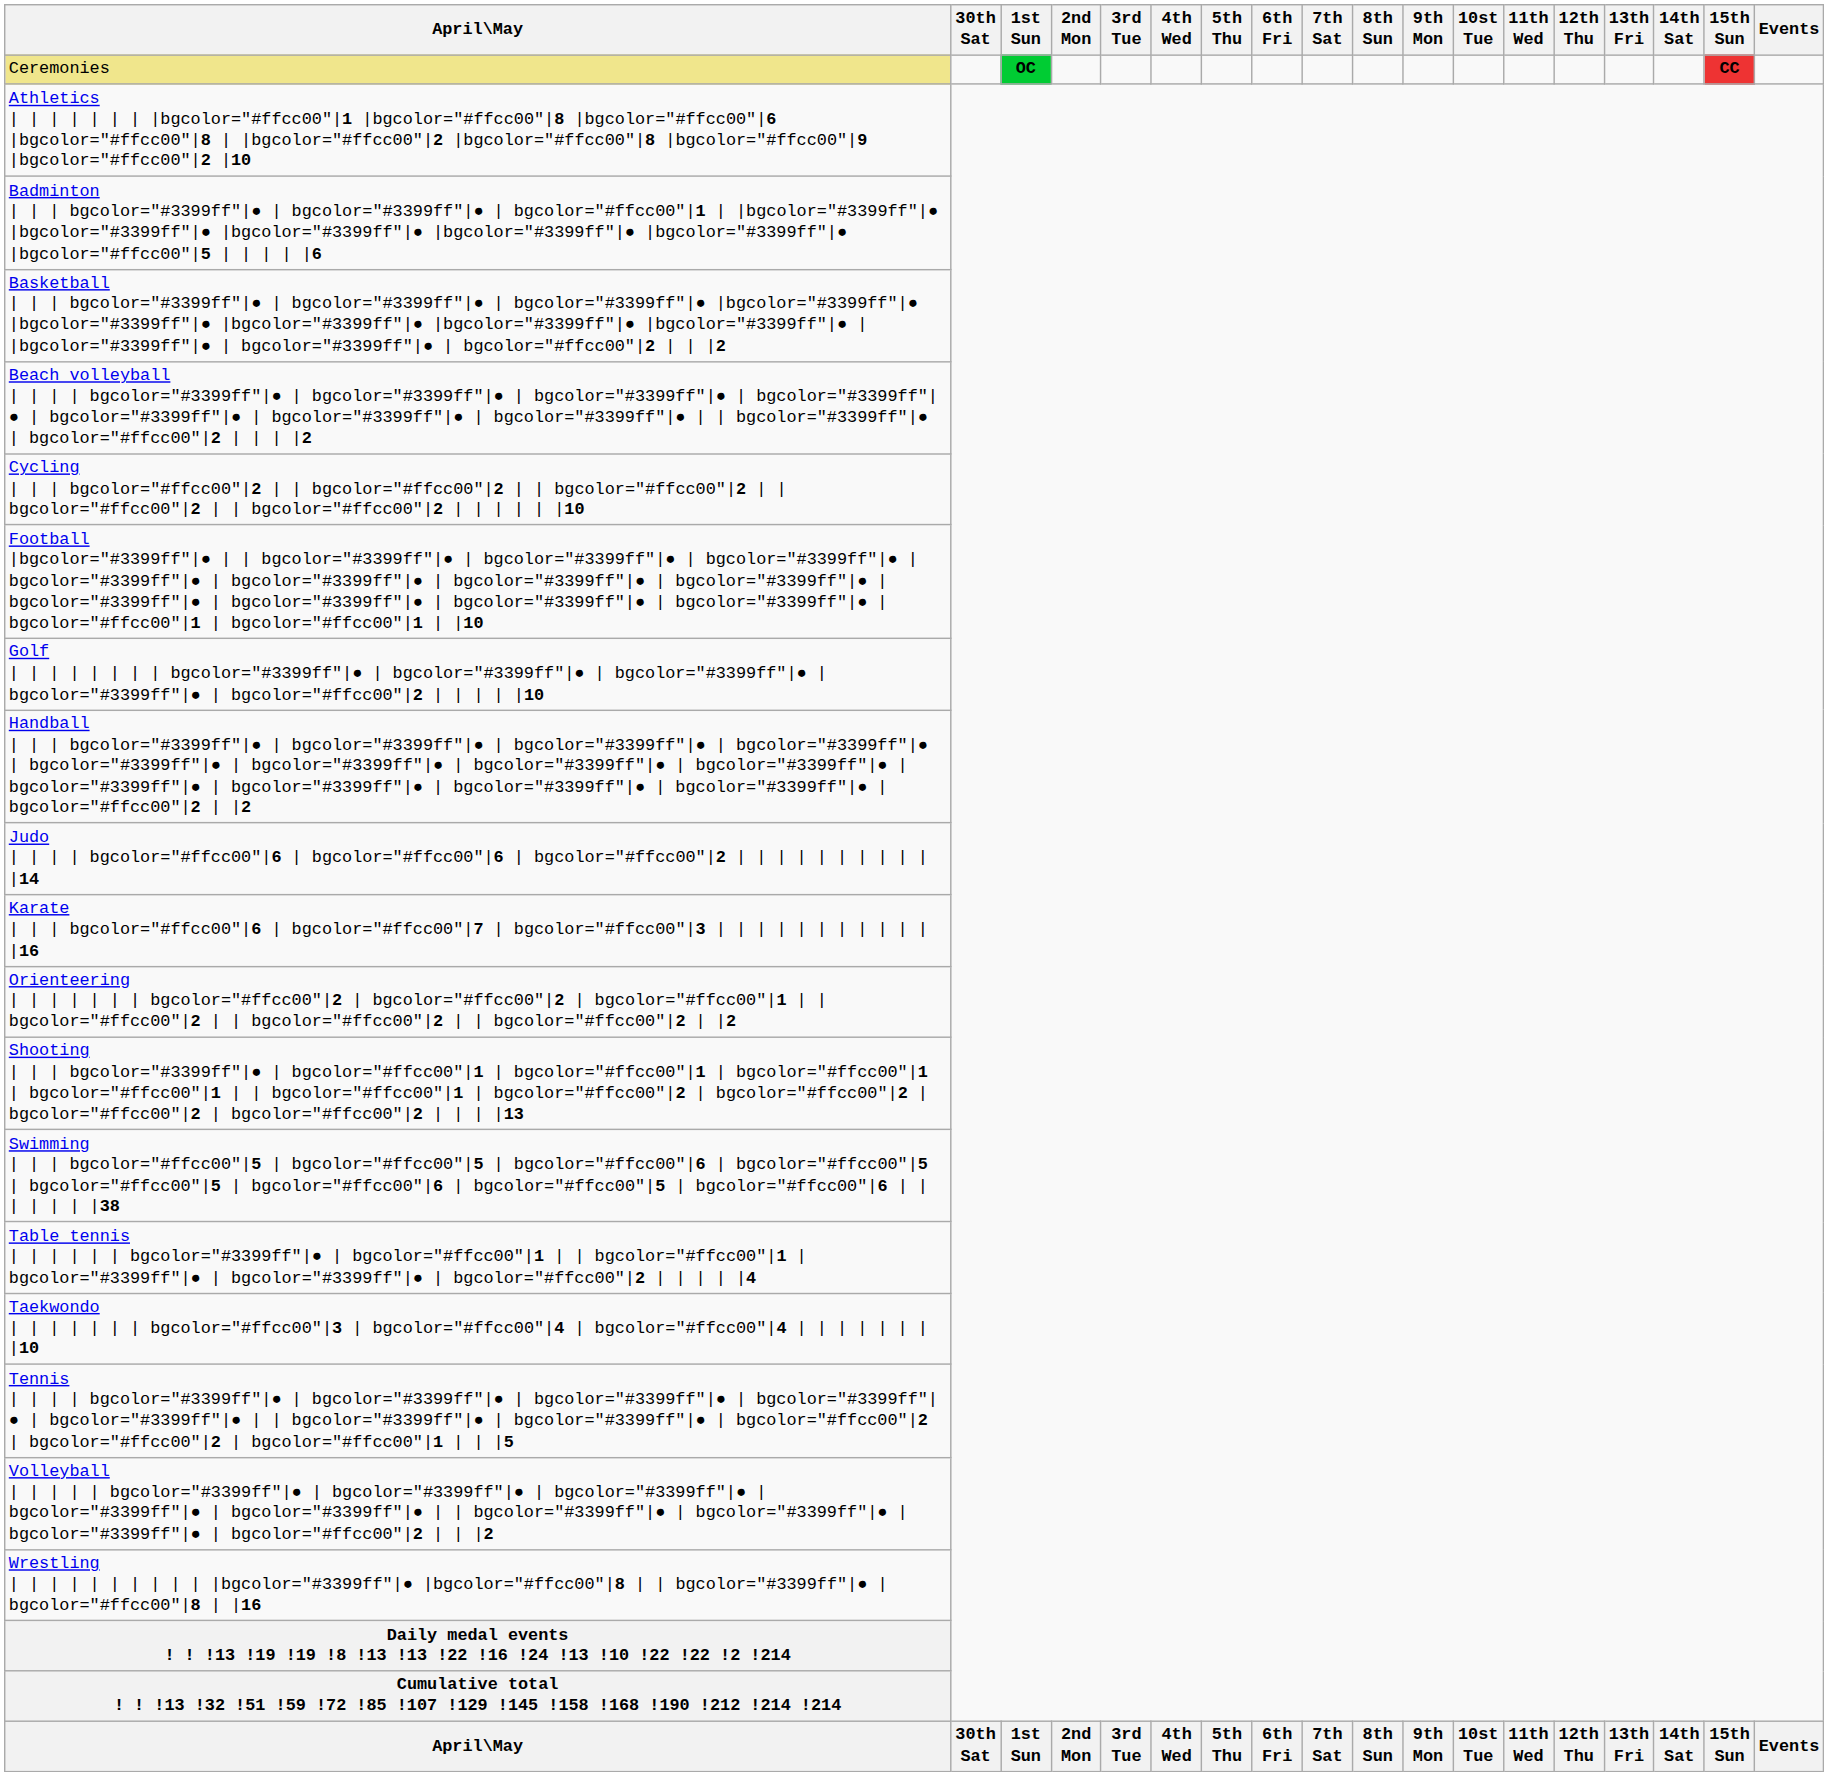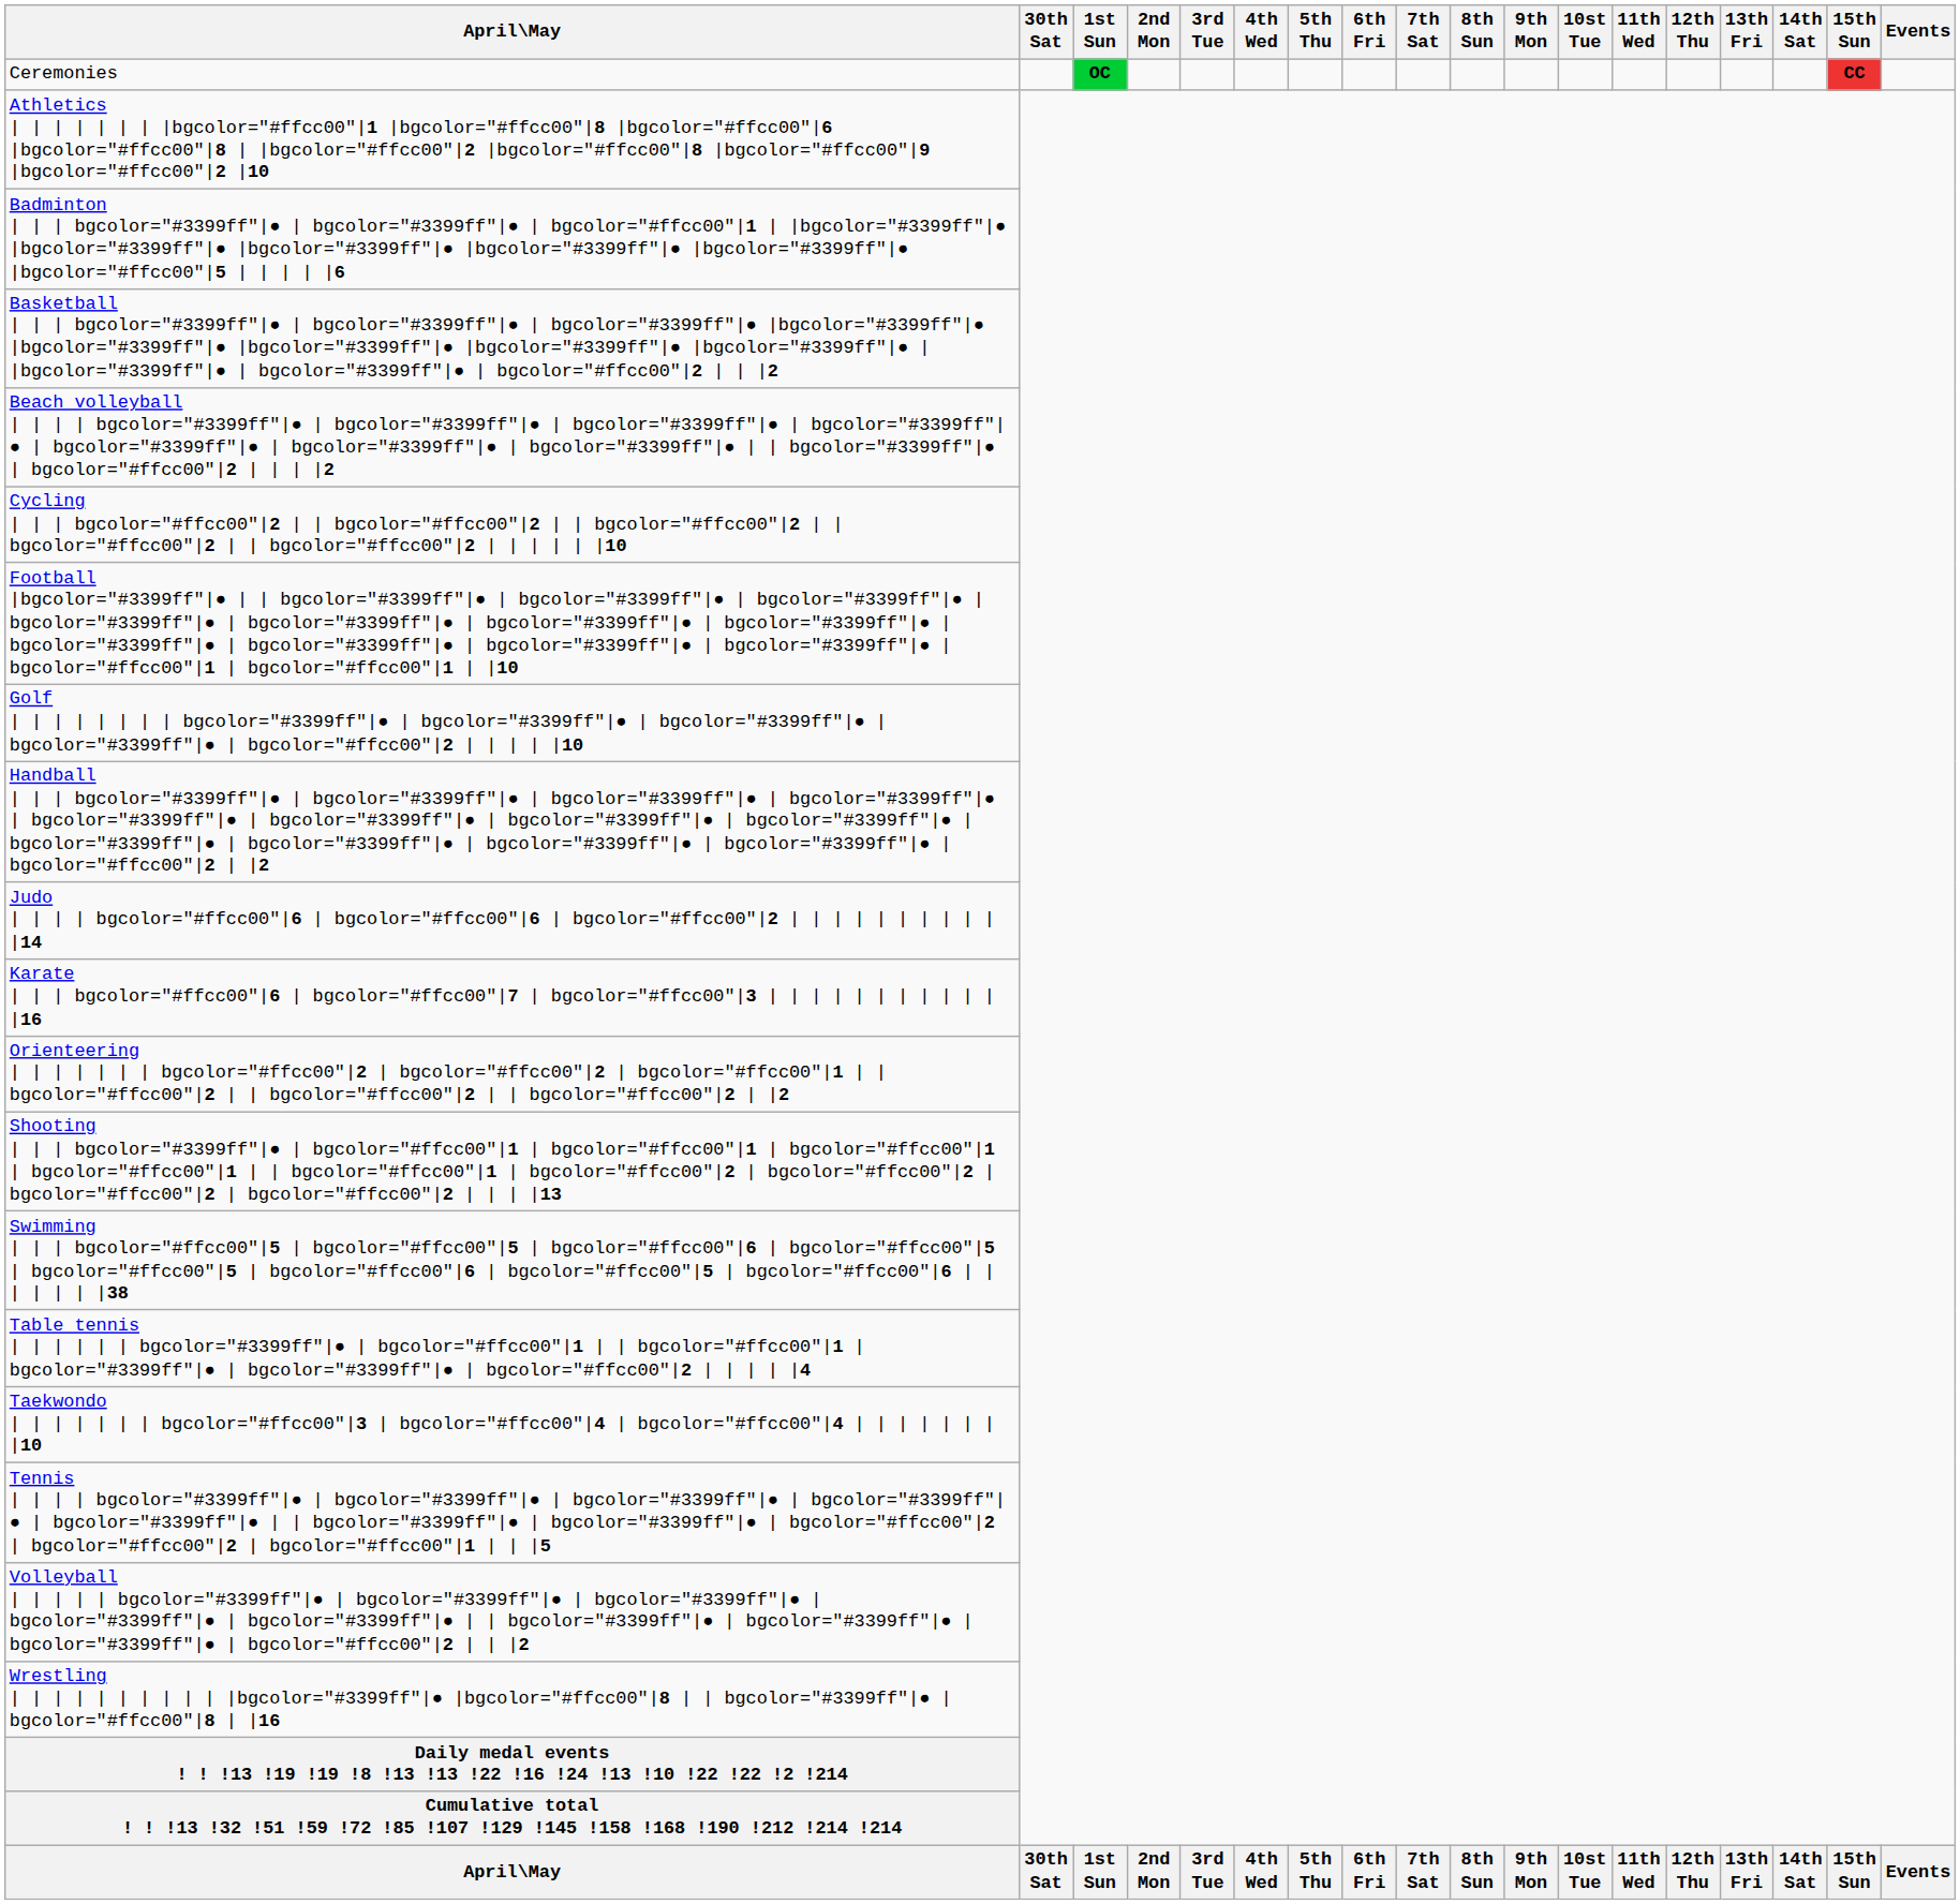Ceremonies | April\May: khaki background -> no background
